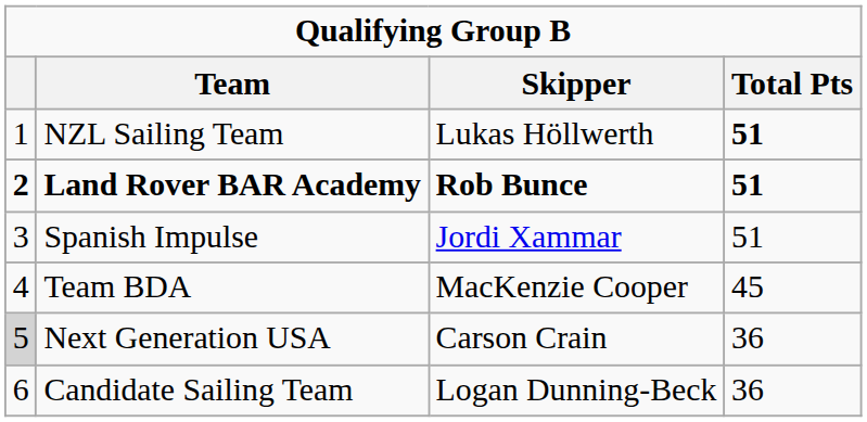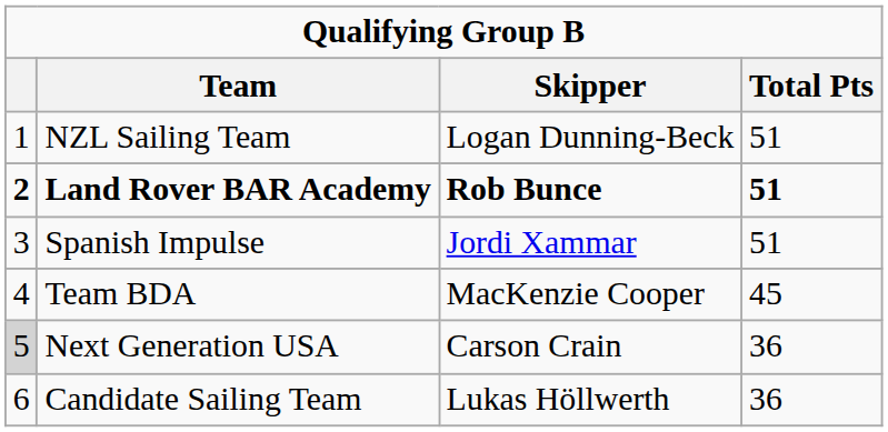NZL Sailing Team | Skipper: Lukas Höllwerth -> Logan Dunning-Beck
NZL Sailing Team | Total Pts: bold -> normal
Candidate Sailing Team | Skipper: Logan Dunning-Beck -> Lukas Höllwerth
